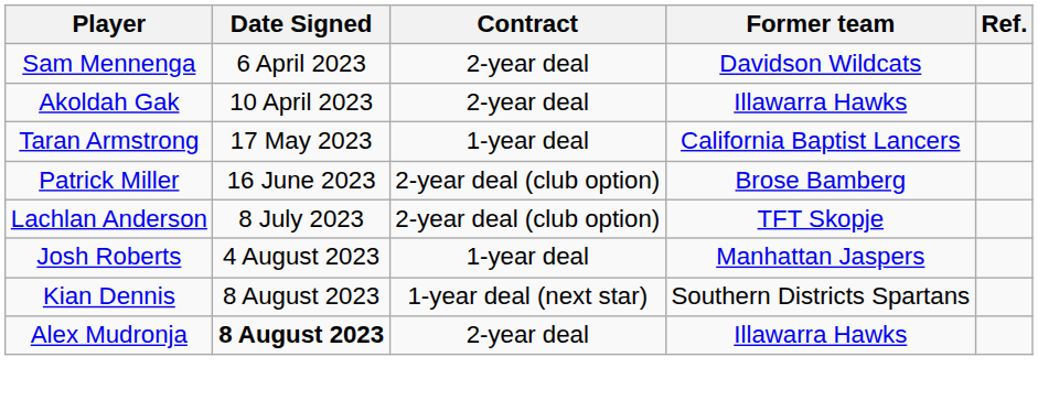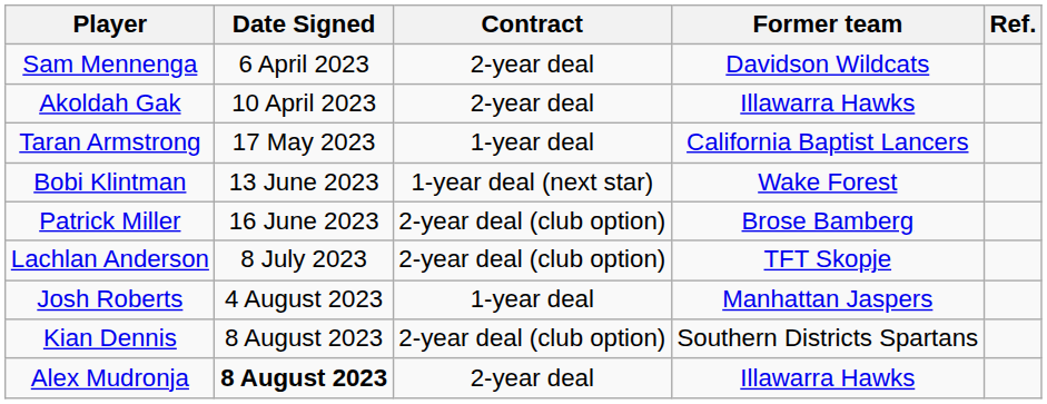+ row: Bobi Klintman | 13 June 2023 | 1-year deal (next star) | Wake Forest
Kian Dennis | Contract: 1-year deal (next star) -> 2-year deal (club option)
